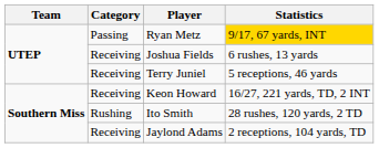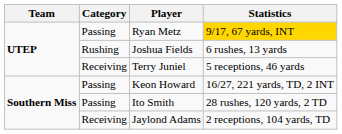Joshua Fields | Category: Receiving -> Rushing
Keon Howard | Category: Receiving -> Passing
Ito Smith | Category: Rushing -> Passing
